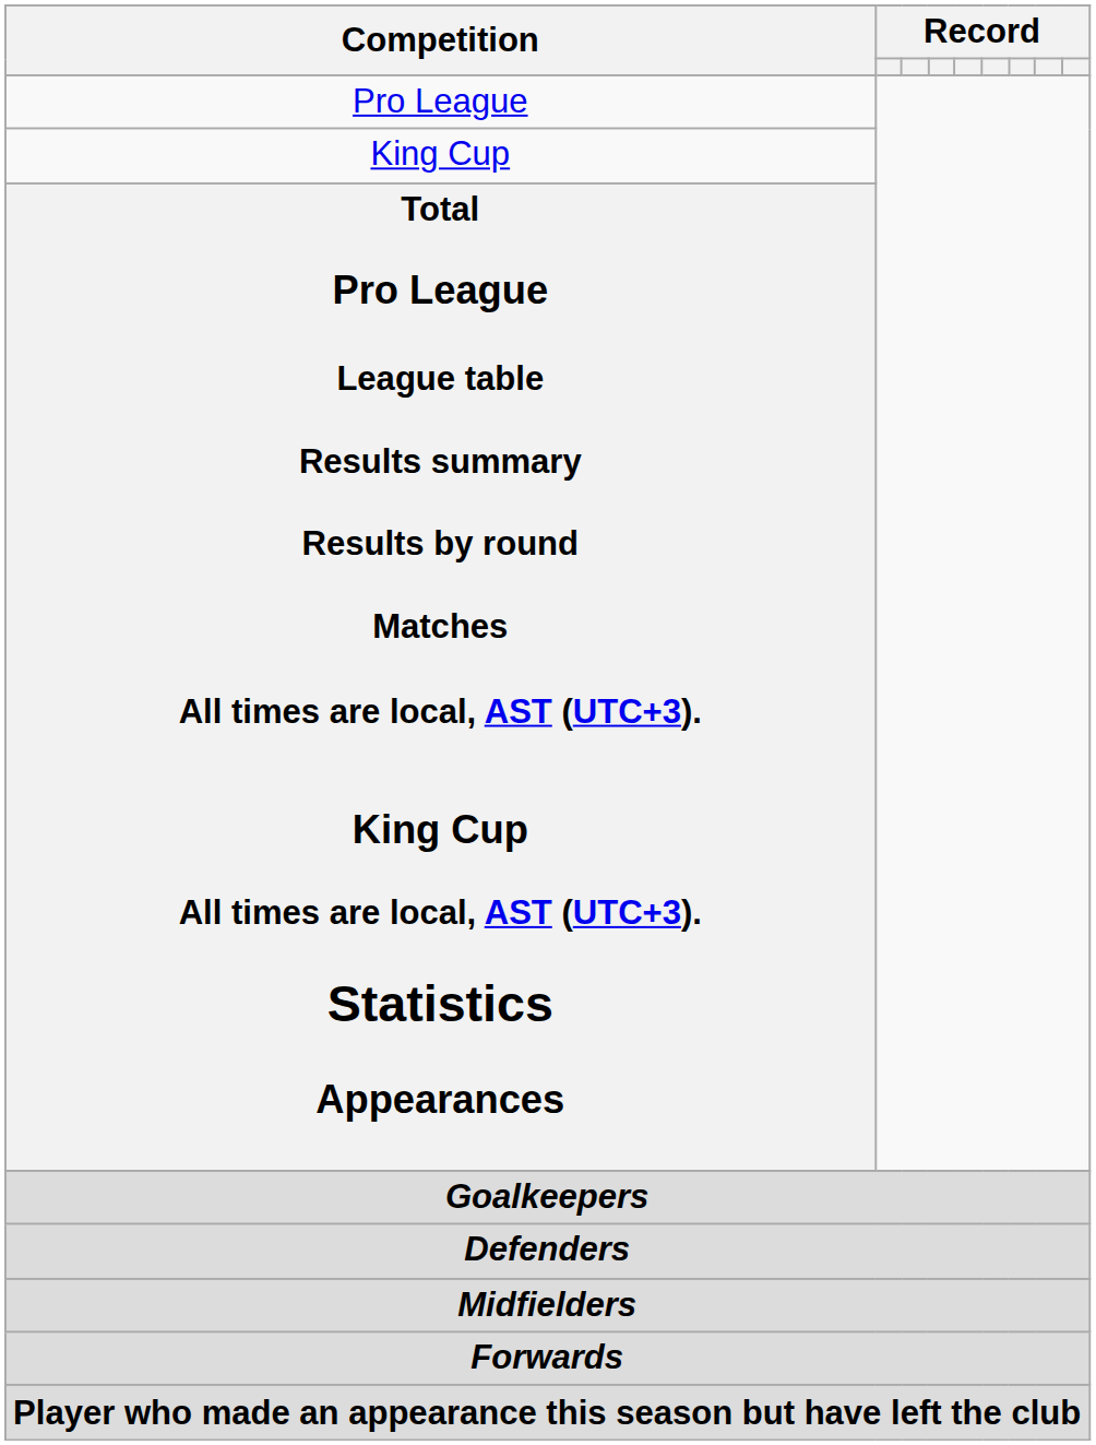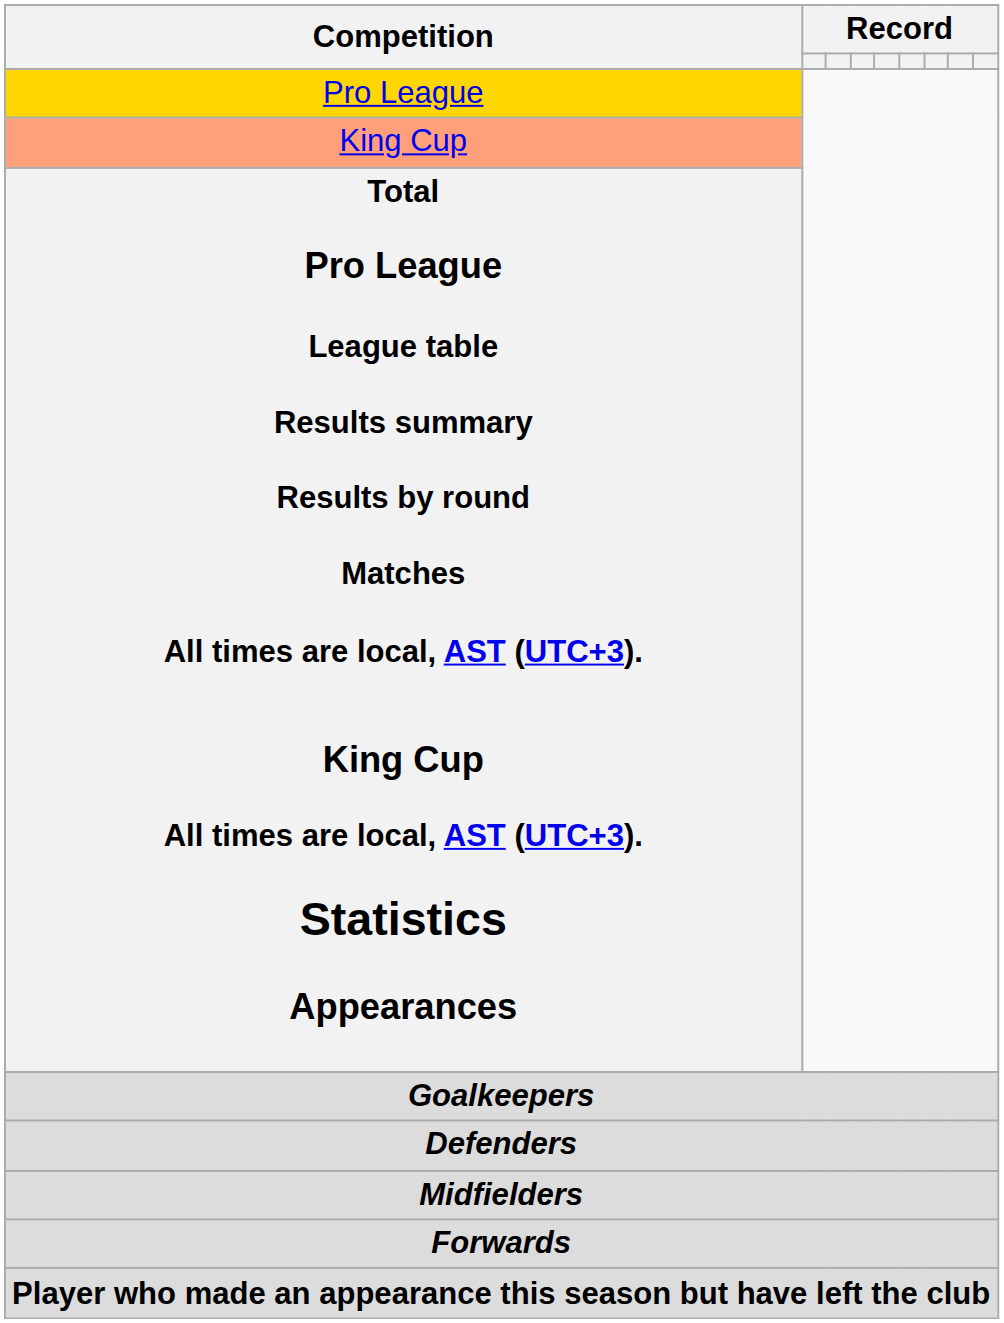Pro League | Competition: no background -> gold background
King Cup | Competition: no background -> lightsalmon background
